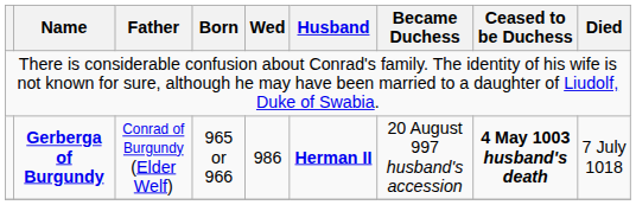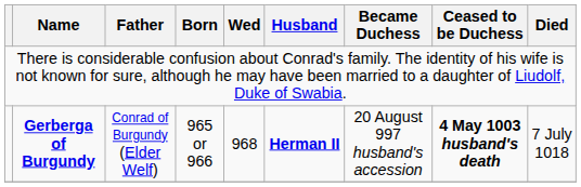row 3 | Wed: 986 -> 968
